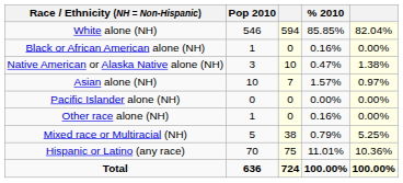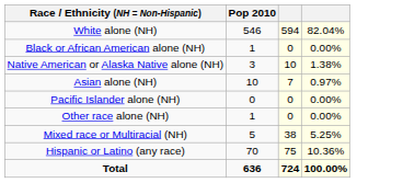- column: % 2010 | 85.85% | 0.16% | 0.47% | 1.57% | 0.00% | 0.16% | 0.79% | 11.01% | 100.00%
